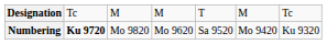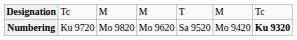Numbering | column 2: bold -> normal
Numbering | column 7: normal -> bold
